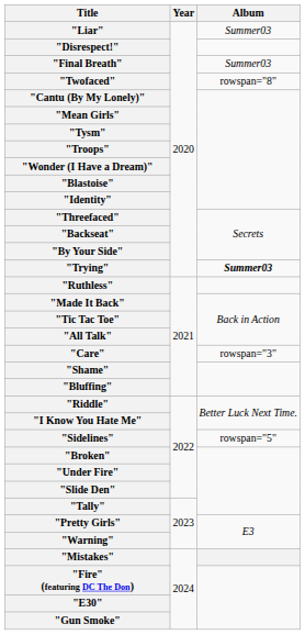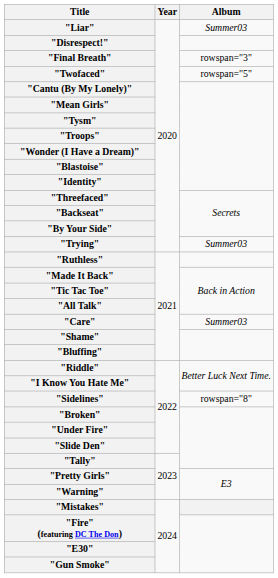"Final Breath" | Album: Summer03 -> rowspan="3"
"Twofaced" | Album: rowspan="8" -> rowspan="5"
"Trying" | Album: bold -> normal
"Care" | Album: rowspan="3" -> Summer03
"Sidelines" | Album: rowspan="5" -> rowspan="8"
